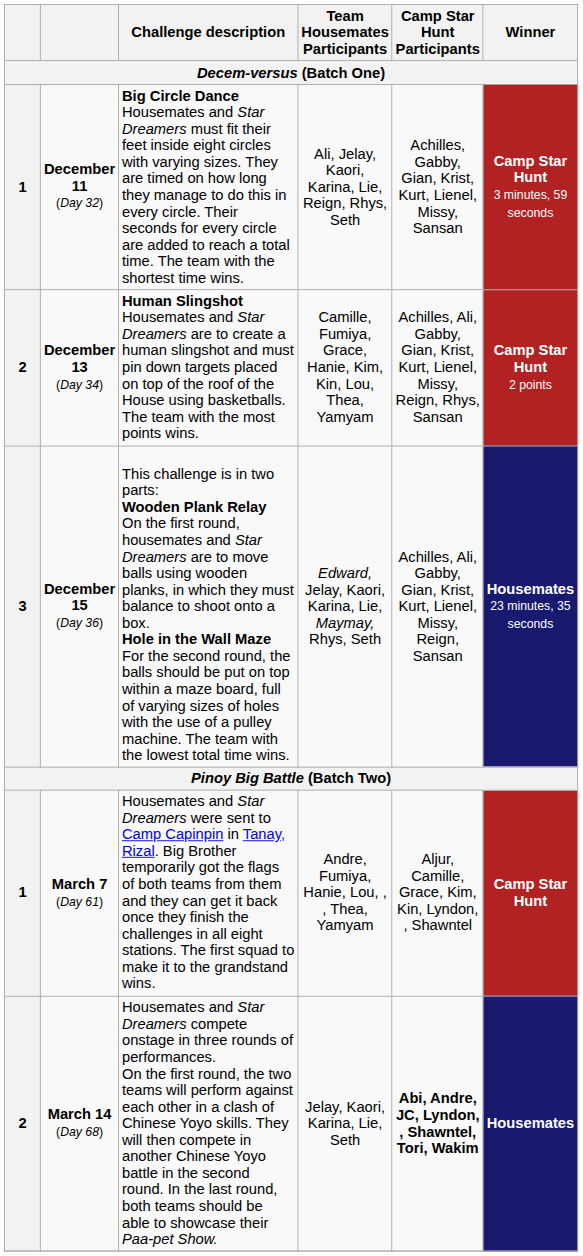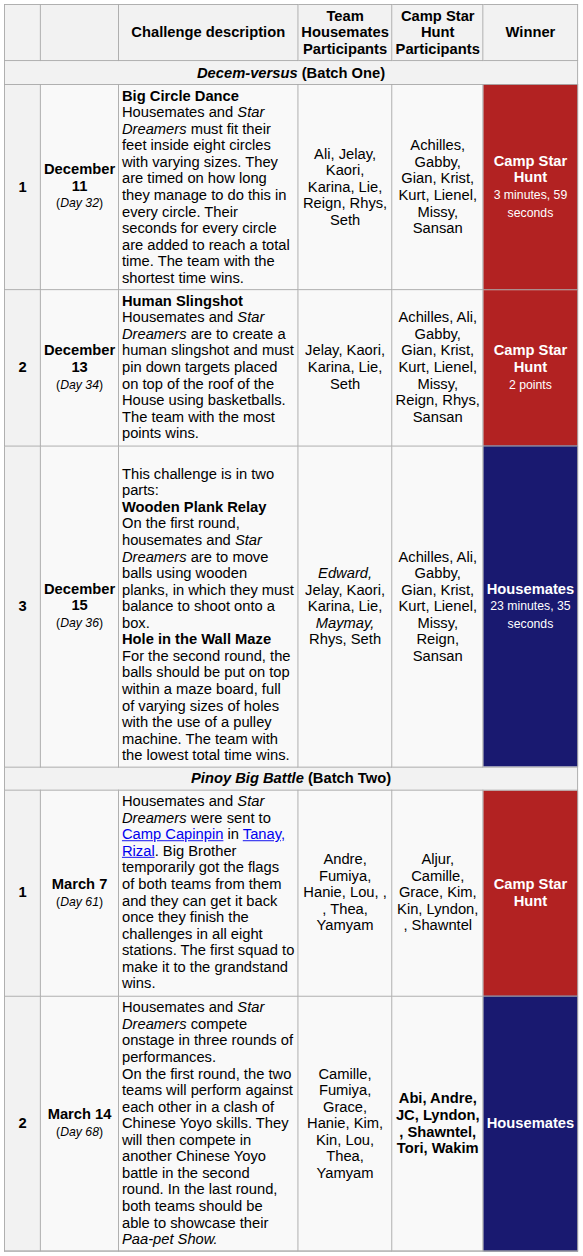December 13 (Day 34) | Team Housemates Participants: Camille, Fumiya, Grace, Hanie, Kim, Kin, Lou, Thea, Yamyam -> Jelay, Kaori, Karina, Lie, Seth
March 14 (Day 68) | Team Housemates Participants: Jelay, Kaori, Karina, Lie, Seth -> Camille, Fumiya, Grace, Hanie, Kim, Kin, Lou, Thea, Yamyam
